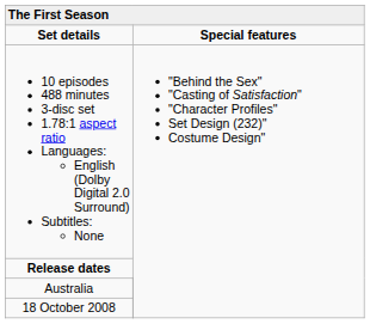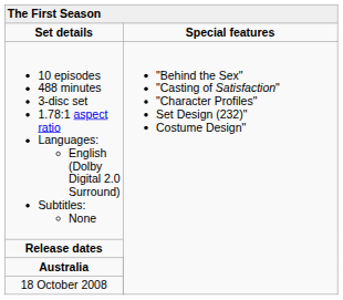Australia | column 1: normal -> bold
